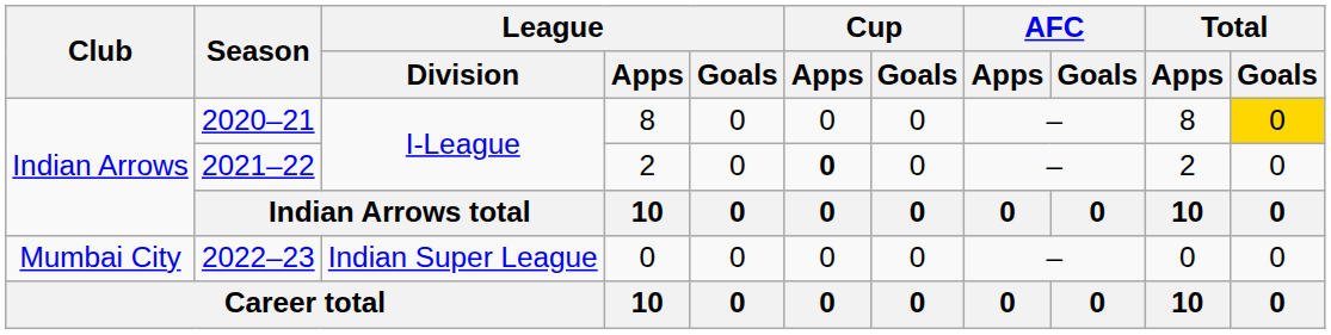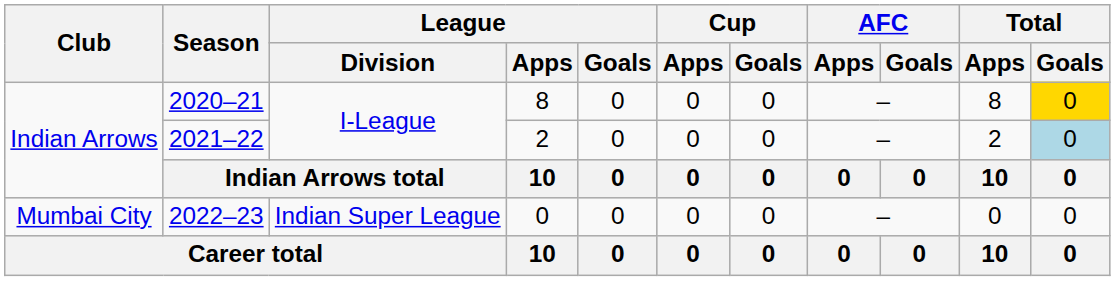2021–22 | Cup / Apps: bold -> normal
2021–22 | Total / Goals: no background -> lightblue background
